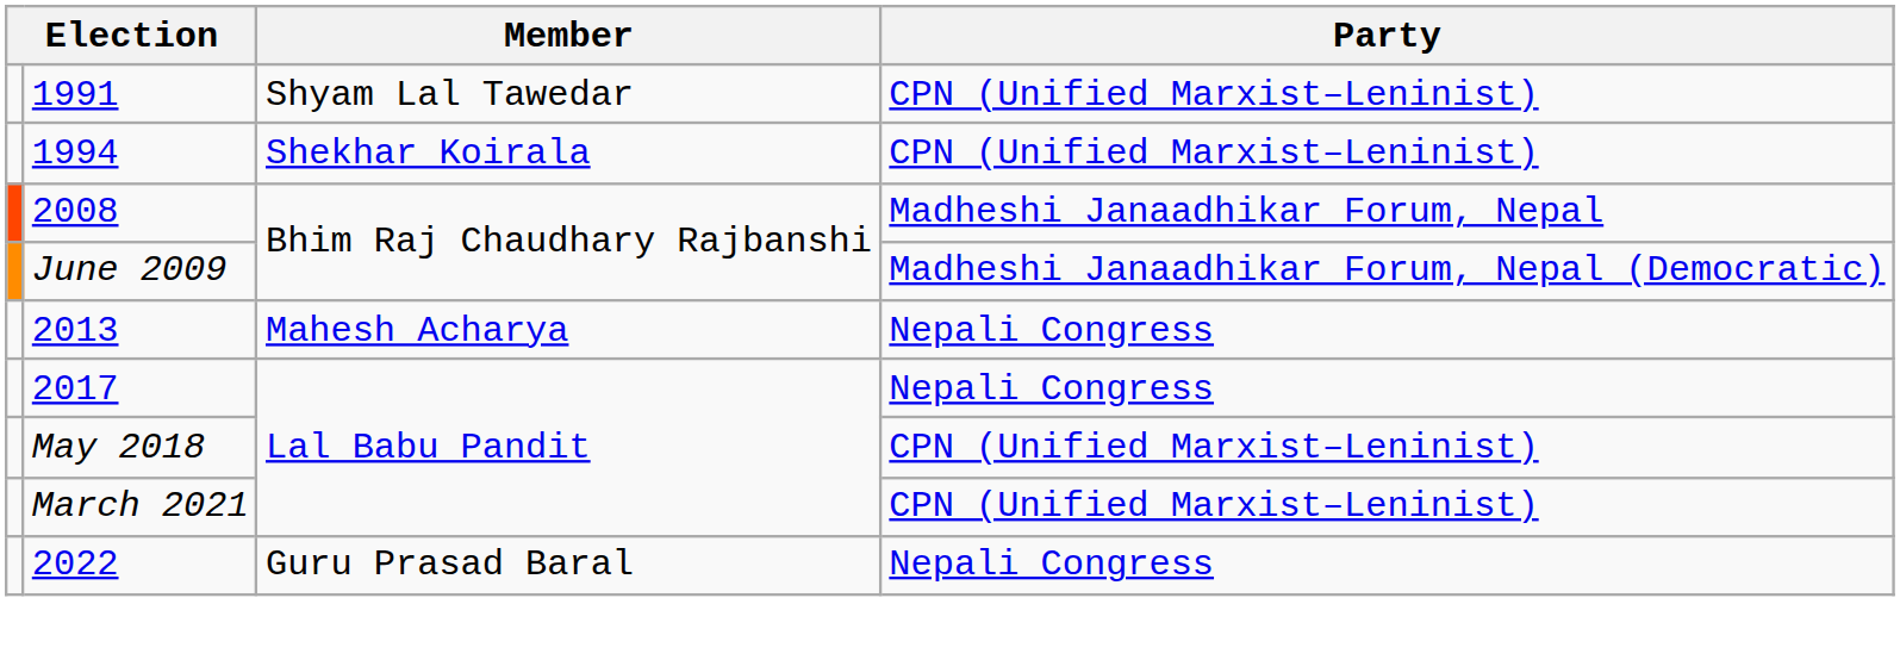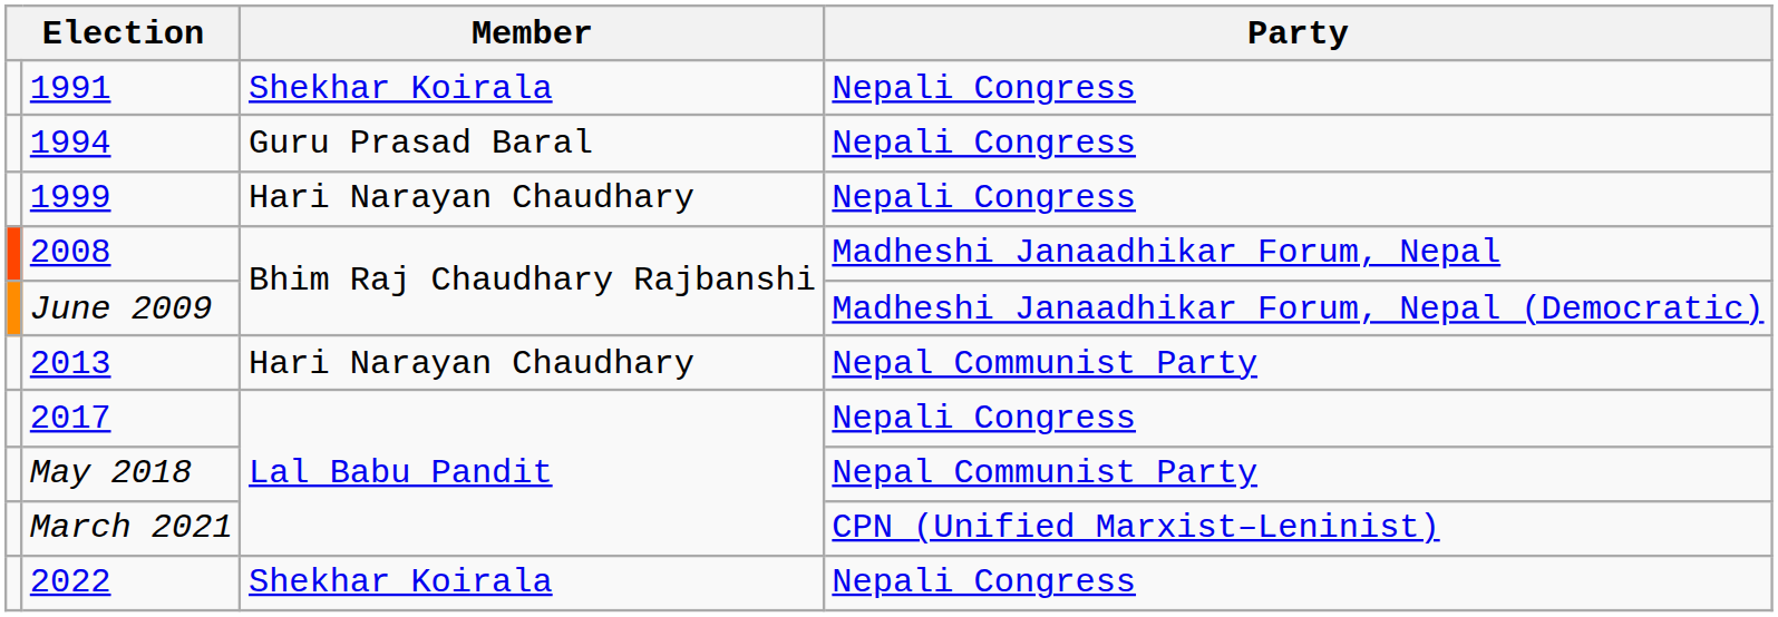1991 | Member: Shyam Lal Tawedar -> Shekhar Koirala
1991 | Party: CPN (Unified Marxist–Leninist) -> Nepali Congress
1994 | Member: Shekhar Koirala -> Guru Prasad Baral
1994 | Party: CPN (Unified Marxist–Leninist) -> Nepali Congress
+ row: 1999 | Hari Narayan Chaudhary | Nepali Congress
2013 | Member: Mahesh Acharya -> Hari Narayan Chaudhary
2013 | Party: Nepali Congress -> Nepal Communist Party
May 2018 | Party: CPN (Unified Marxist–Leninist) -> Nepal Communist Party
2022 | Member: Guru Prasad Baral -> Shekhar Koirala
